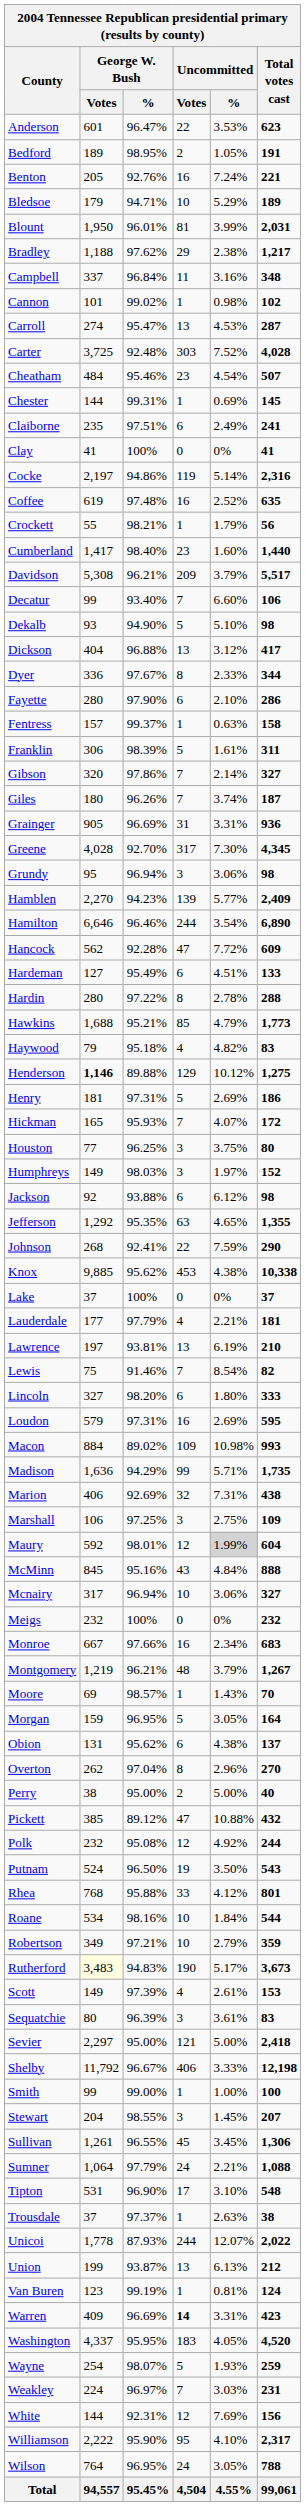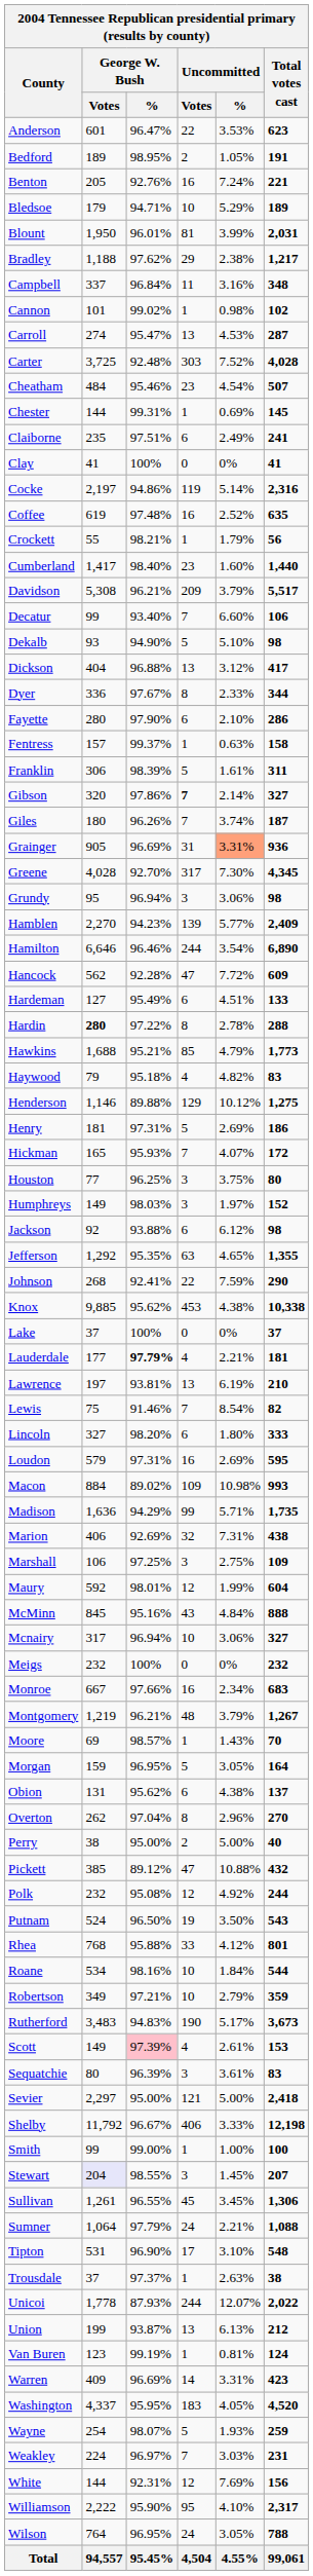Gibson | Uncommitted / Votes: normal -> bold
Grainger | Uncommitted / %: no background -> lightsalmon background
Hardin | George W. Bush / Votes: normal -> bold
Henderson | George W. Bush / Votes: bold -> normal
Lauderdale | George W. Bush / %: normal -> bold
Maury | Uncommitted / %: lightgrey background -> no background
Rutherford | George W. Bush / Votes: lightyellow background -> no background
Scott | George W. Bush / %: no background -> pink background
Stewart | George W. Bush / Votes: no background -> lavender background
Warren | Uncommitted / Votes: bold -> normal
